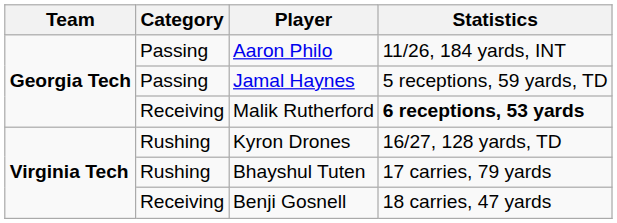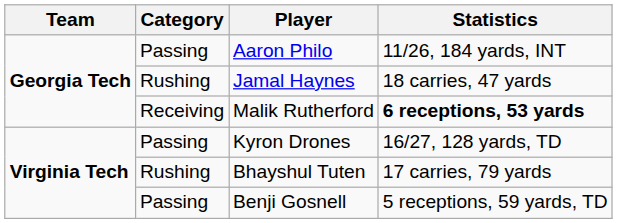Jamal Haynes | Category: Passing -> Rushing
Jamal Haynes | Statistics: 5 receptions, 59 yards, TD -> 18 carries, 47 yards
Kyron Drones | Category: Rushing -> Passing
Benji Gosnell | Category: Receiving -> Passing
Benji Gosnell | Statistics: 18 carries, 47 yards -> 5 receptions, 59 yards, TD
